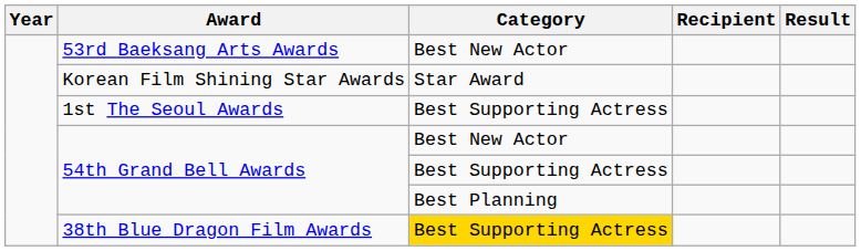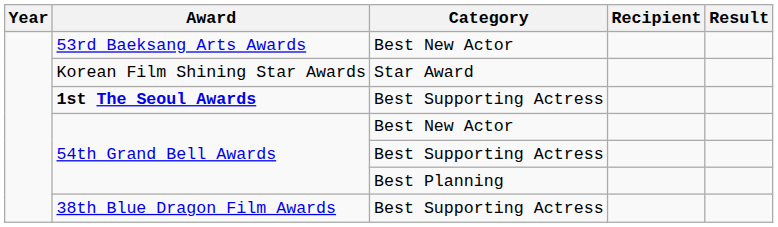1st The Seoul Awards | Award: normal -> bold
38th Blue Dragon Film Awards | Category: gold background -> no background
